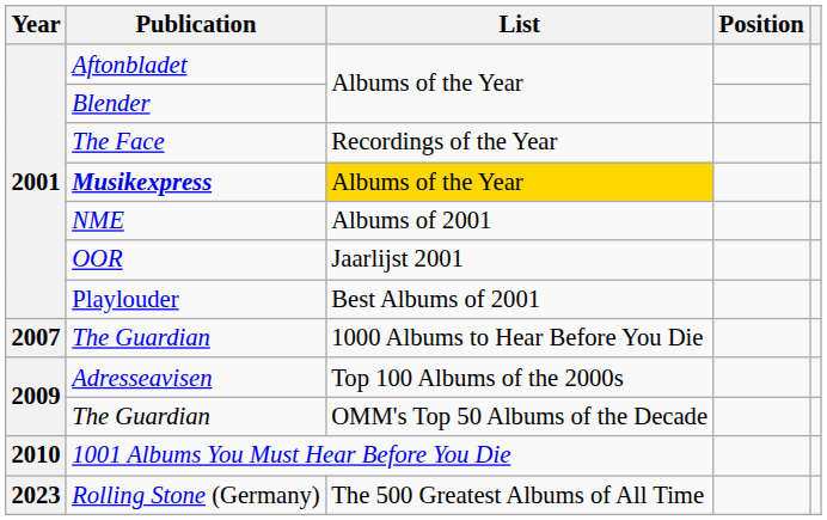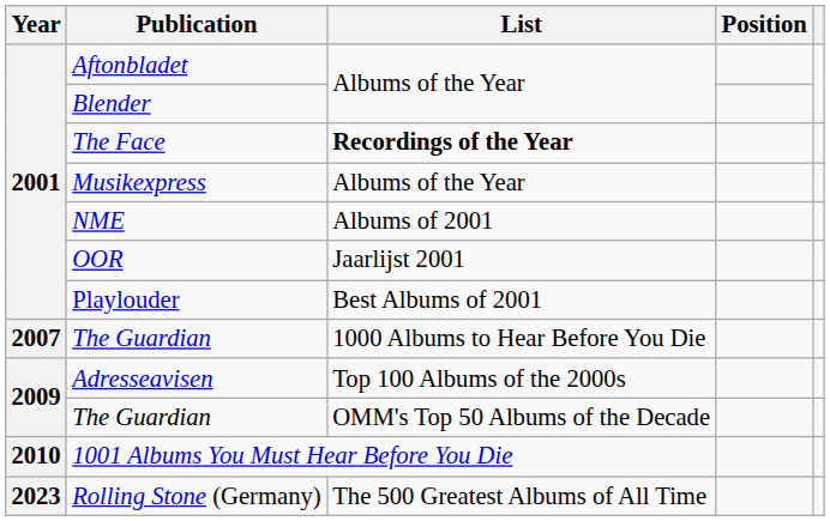The Face | List: normal -> bold
Musikexpress | Publication: bold -> normal
Musikexpress | List: gold background -> no background
